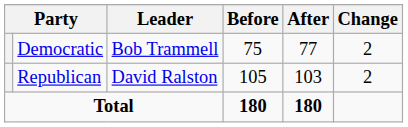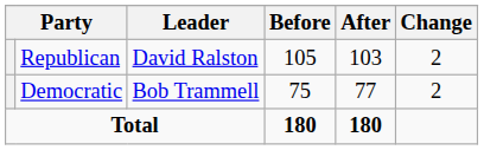rows swapped: Republican <-> Democratic
